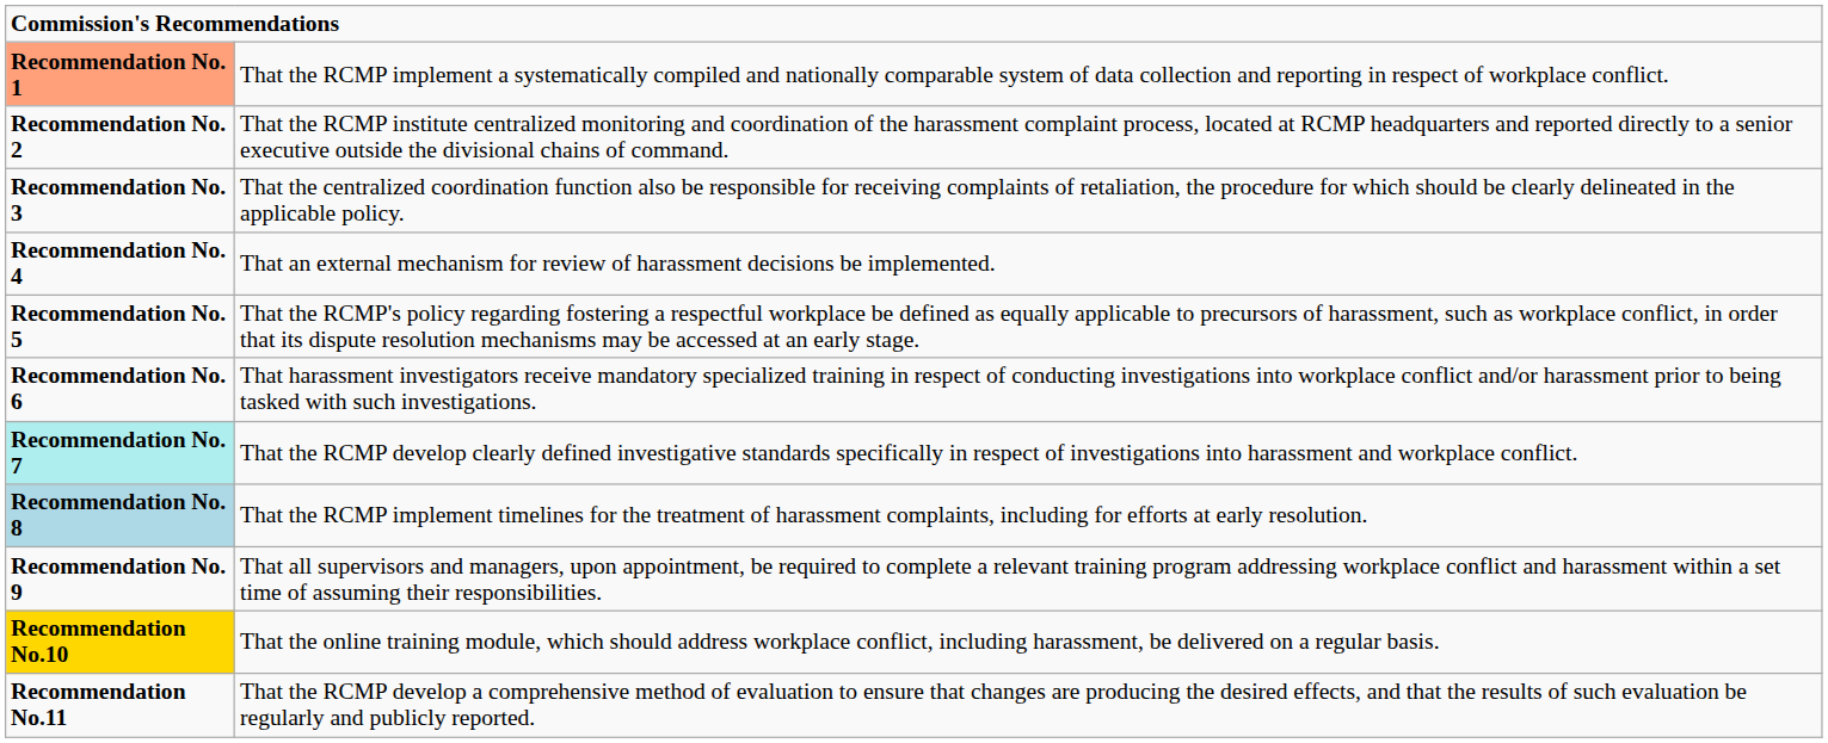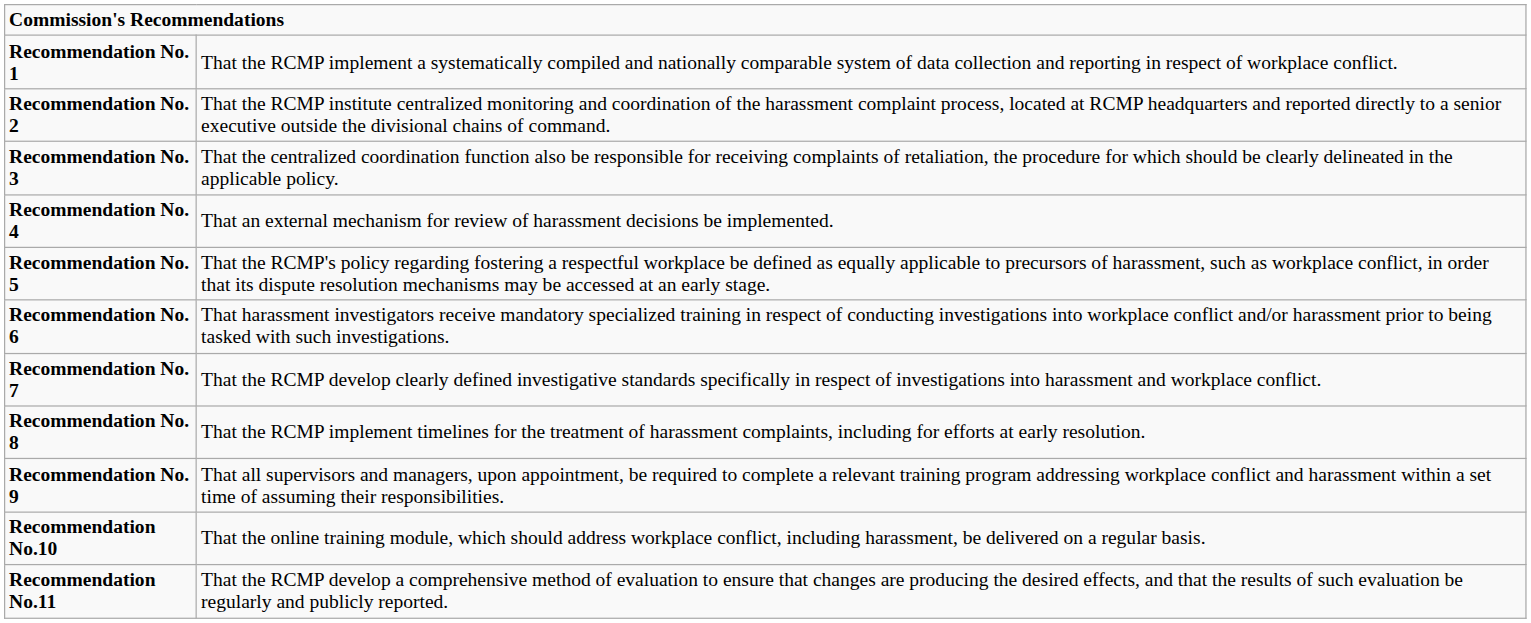Recommendation No. 1 | column 1: lightsalmon background -> no background
Recommendation No. 7 | column 1: paleturquoise background -> no background
Recommendation No. 8 | column 1: lightblue background -> no background
Recommendation No.10 | column 1: gold background -> no background
